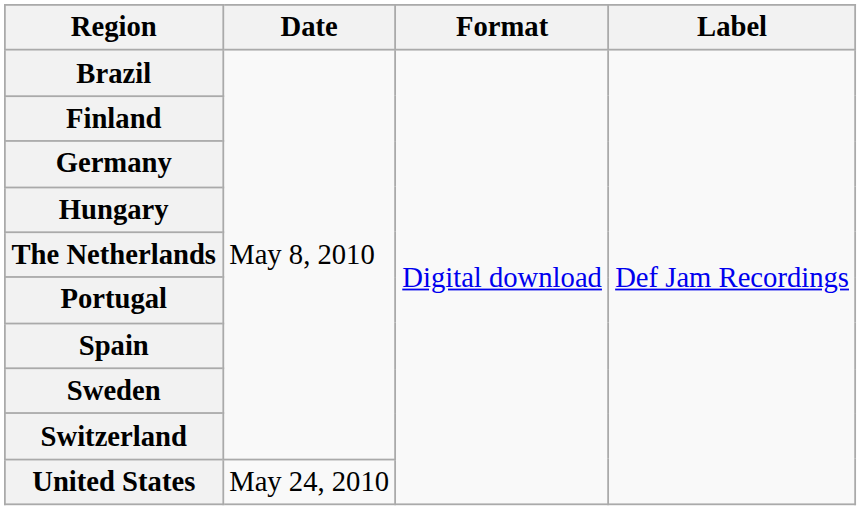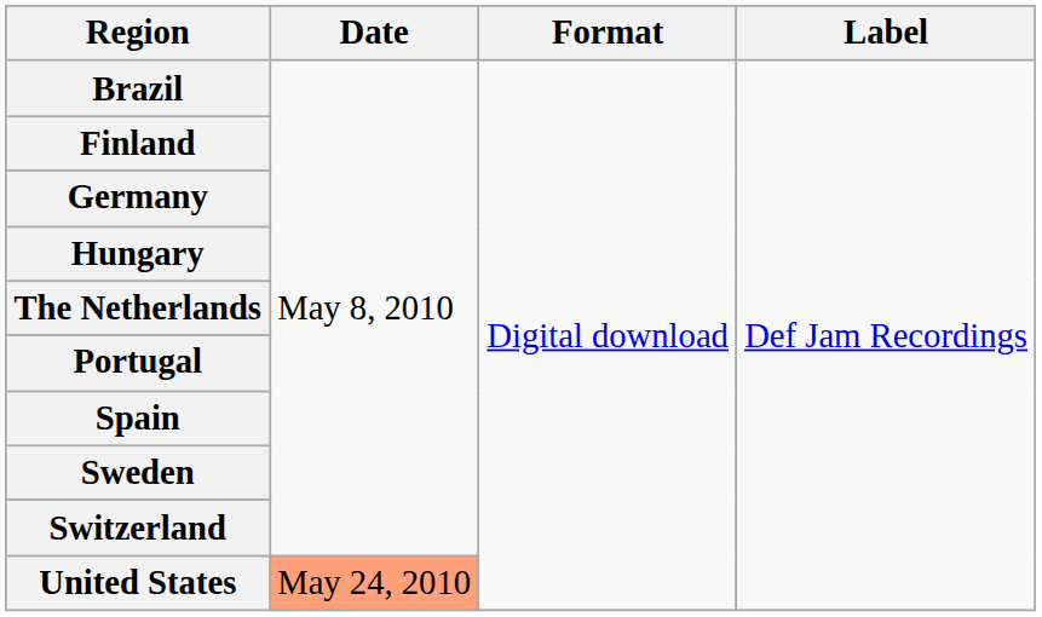United States | Date: no background -> lightsalmon background
